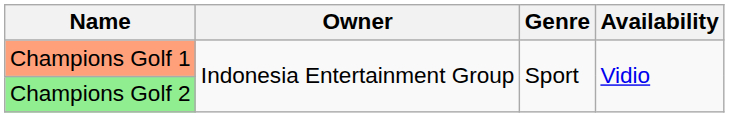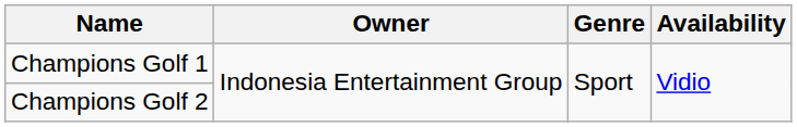Champions Golf 1 | Name: lightsalmon background -> no background
Champions Golf 2 | Name: lightgreen background -> no background
